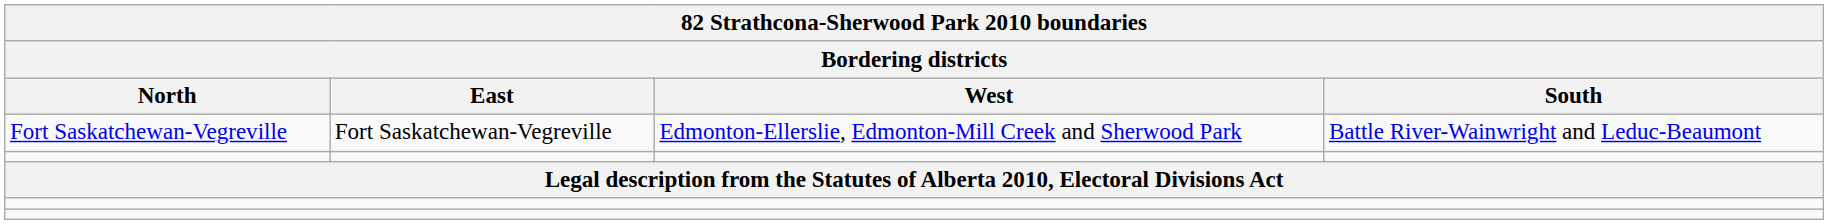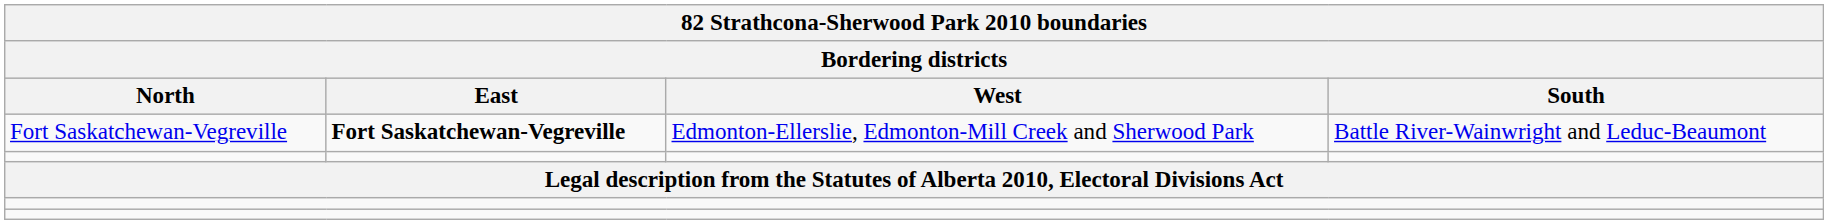row 4 | East: normal -> bold
